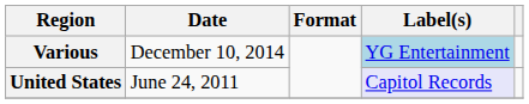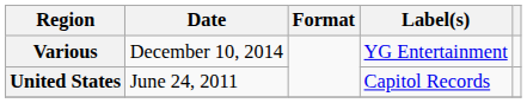Various | Label(s): lightblue background -> no background
United States | Label(s): lavender background -> no background
